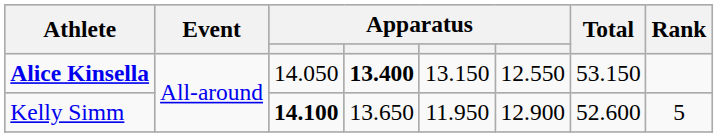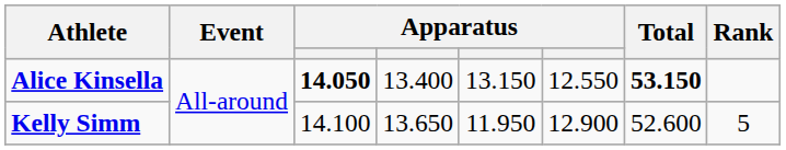row 3 | column 3: normal -> bold
row 3 | column 4: bold -> normal
row 3 | Total: normal -> bold
row 4 | Athlete: normal -> bold
row 4 | column 3: bold -> normal
